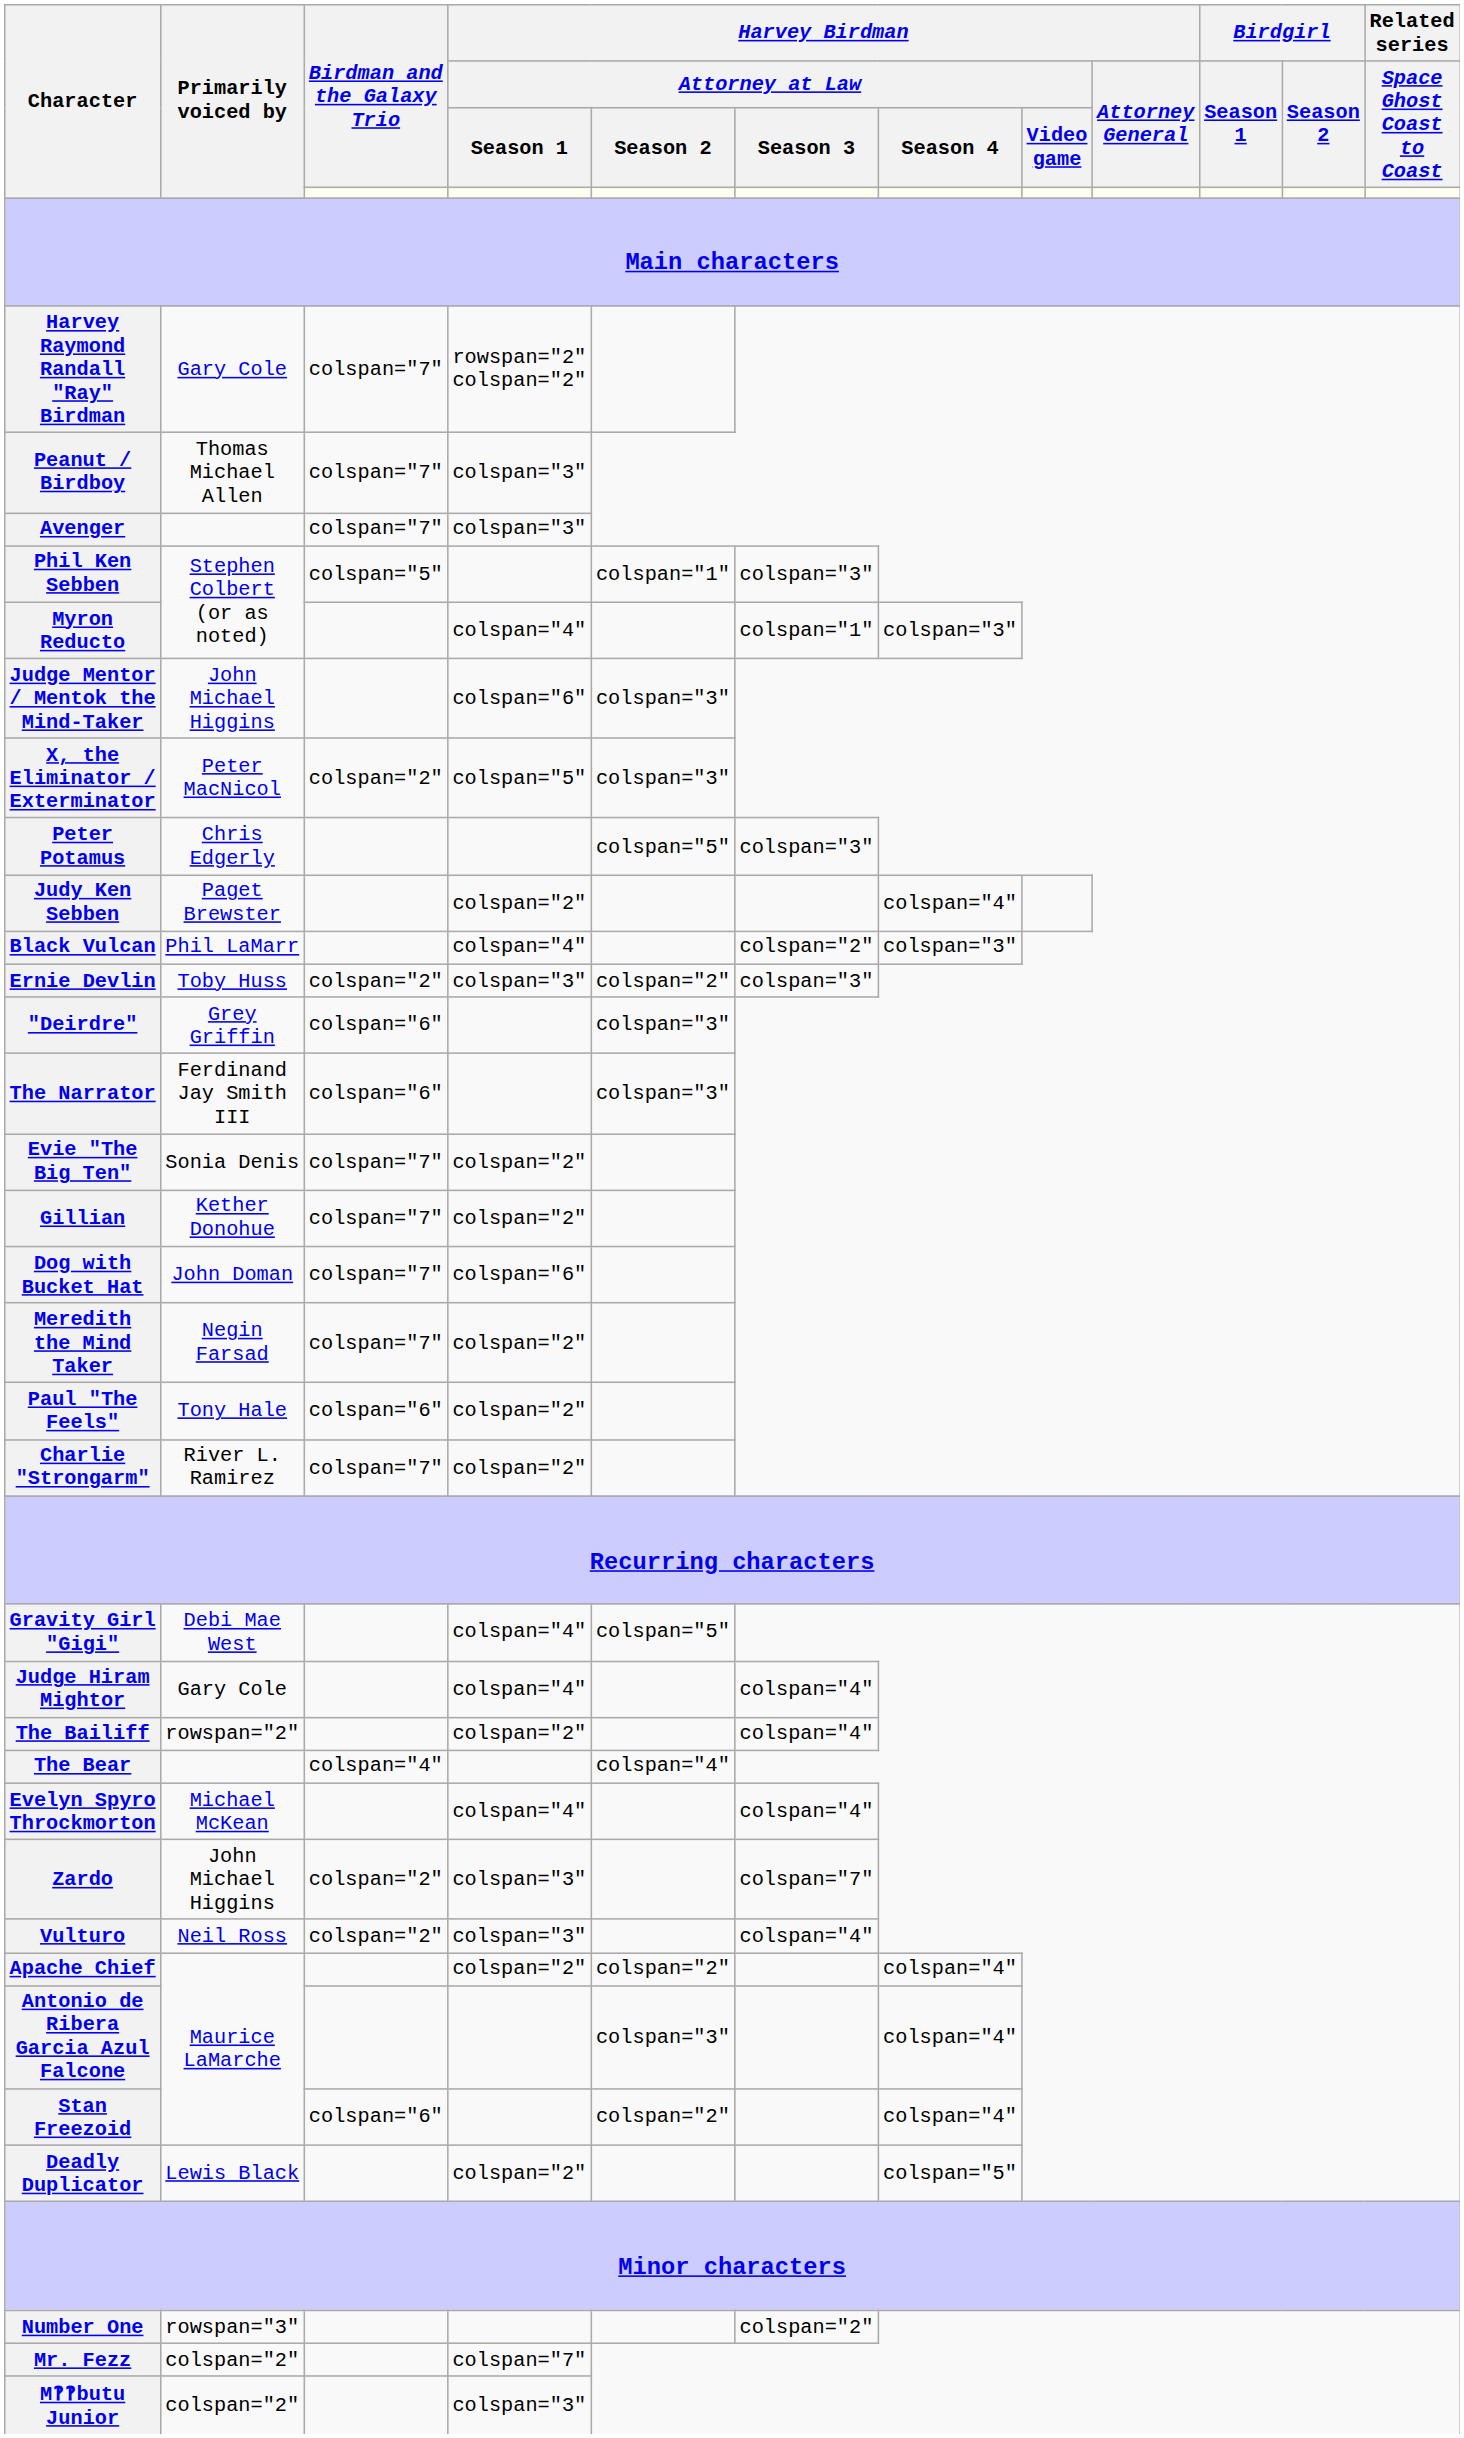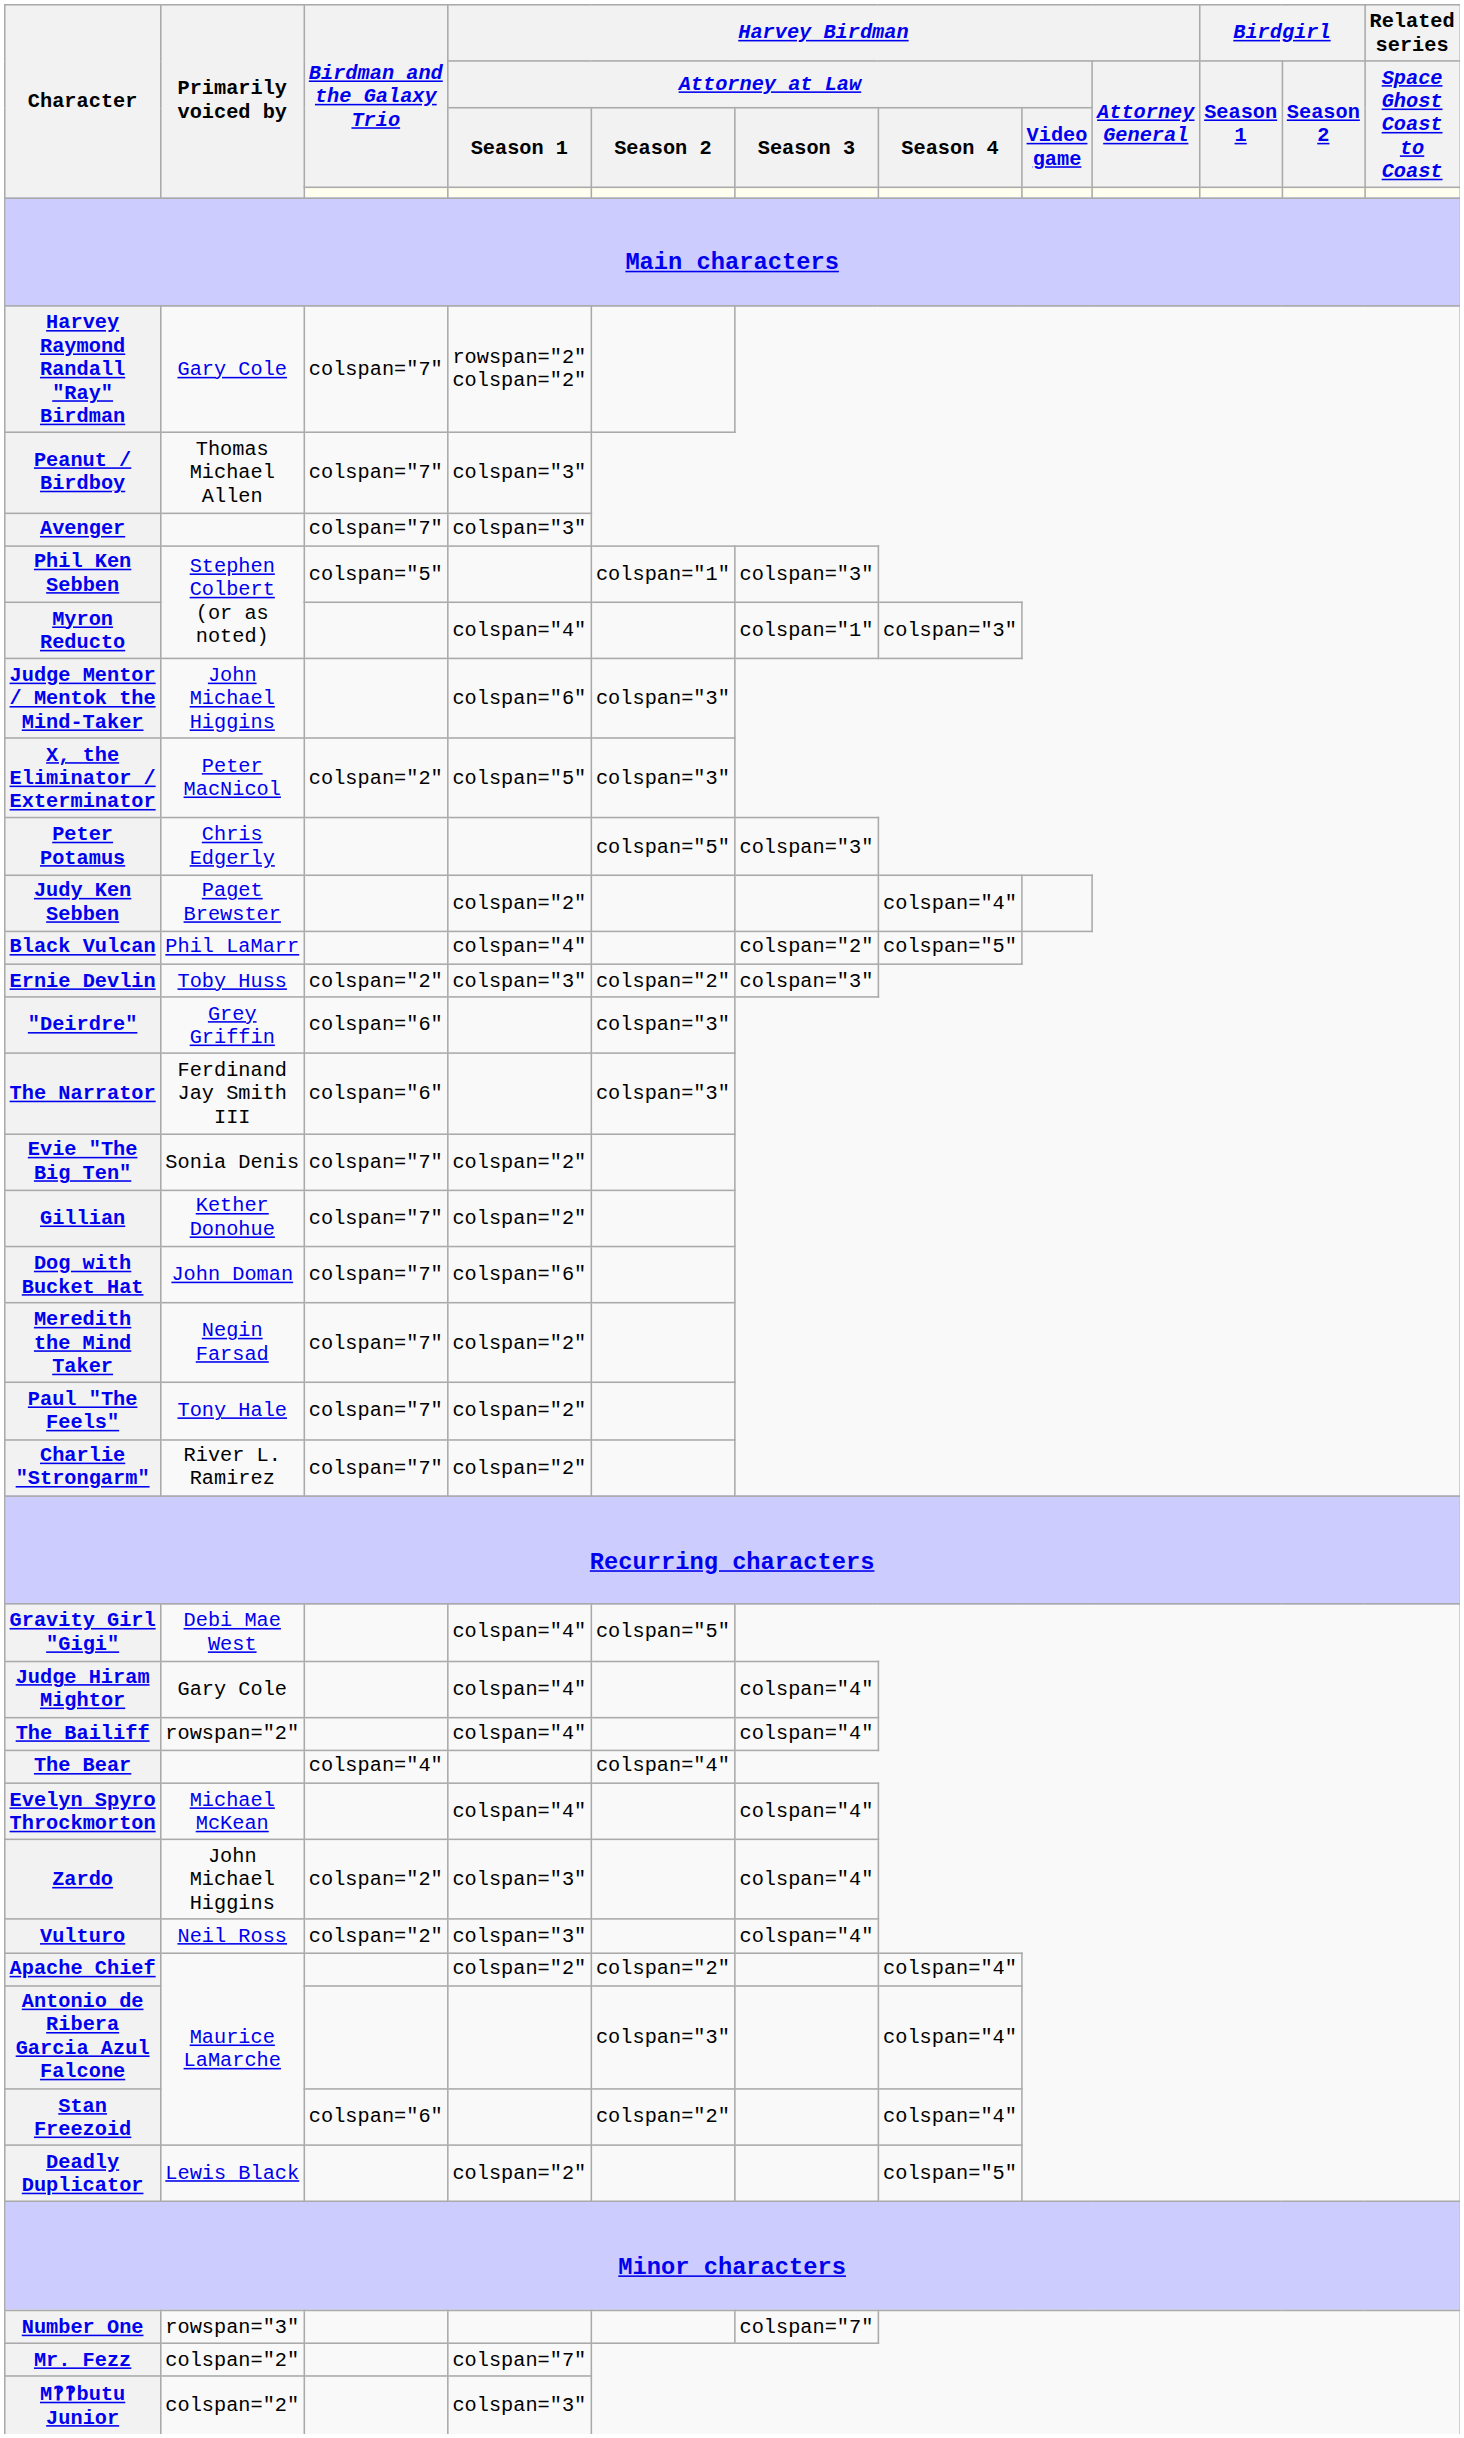Black Vulcan | Harvey Birdman / Attorney at Law / Season 4: colspan="3" -> colspan="5"
Paul "The Feels" | Birdman and the Galaxy Trio: colspan="6" -> colspan="7"
The Bailiff | Harvey Birdman / Attorney at Law / Season 1: colspan="2" -> colspan="4"
Zardo | Harvey Birdman / Attorney at Law / Season 3: colspan="7" -> colspan="4"
Number One | Harvey Birdman / Attorney at Law / Season 3: colspan="2" -> colspan="7"
